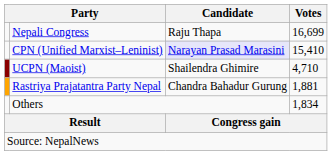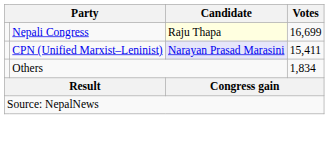Nepali Congress | Candidate: no background -> lightyellow background
CPN (Unified Marxist–Leninist) | Votes: 15,410 -> 15,411
- row: UCPN (Maoist) | Shailendra Ghimire | 4,710
- row: Rastriya Prajatantra Party Nepal | Chandra Bahadur Gurung | 1,881
